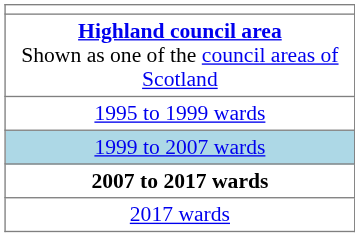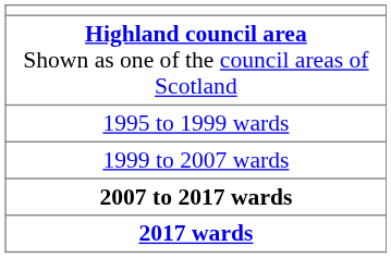row 4 | column 1: lightblue background -> no background
row 6 | column 1: normal -> bold
